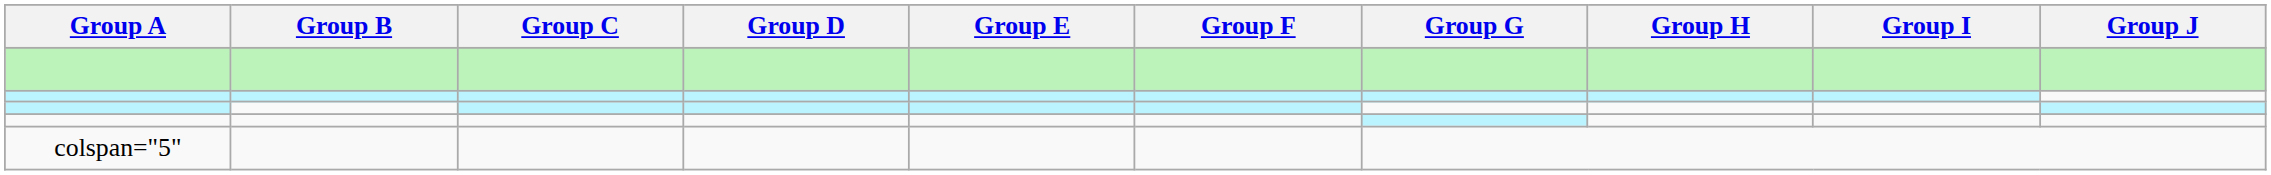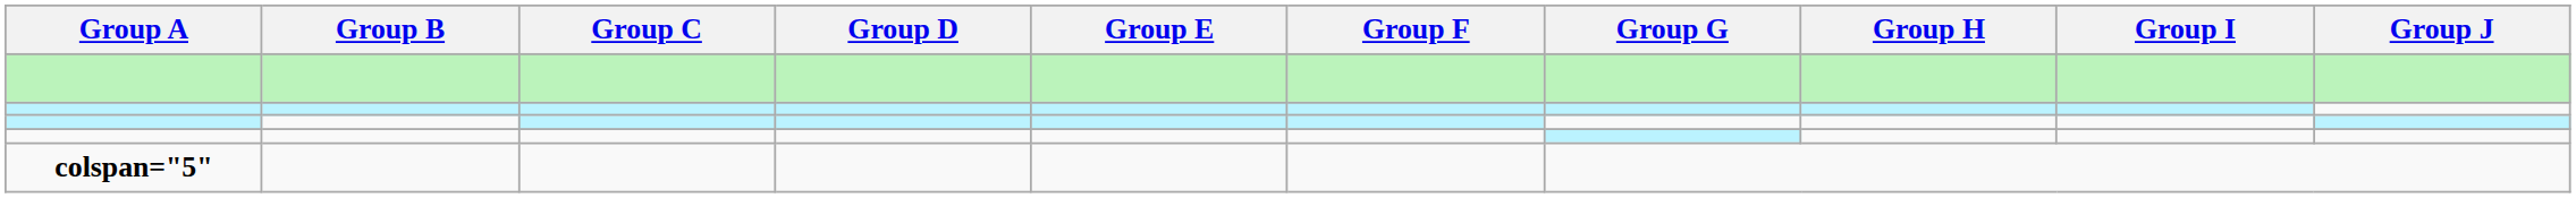colspan="5" | Group A: normal -> bold
